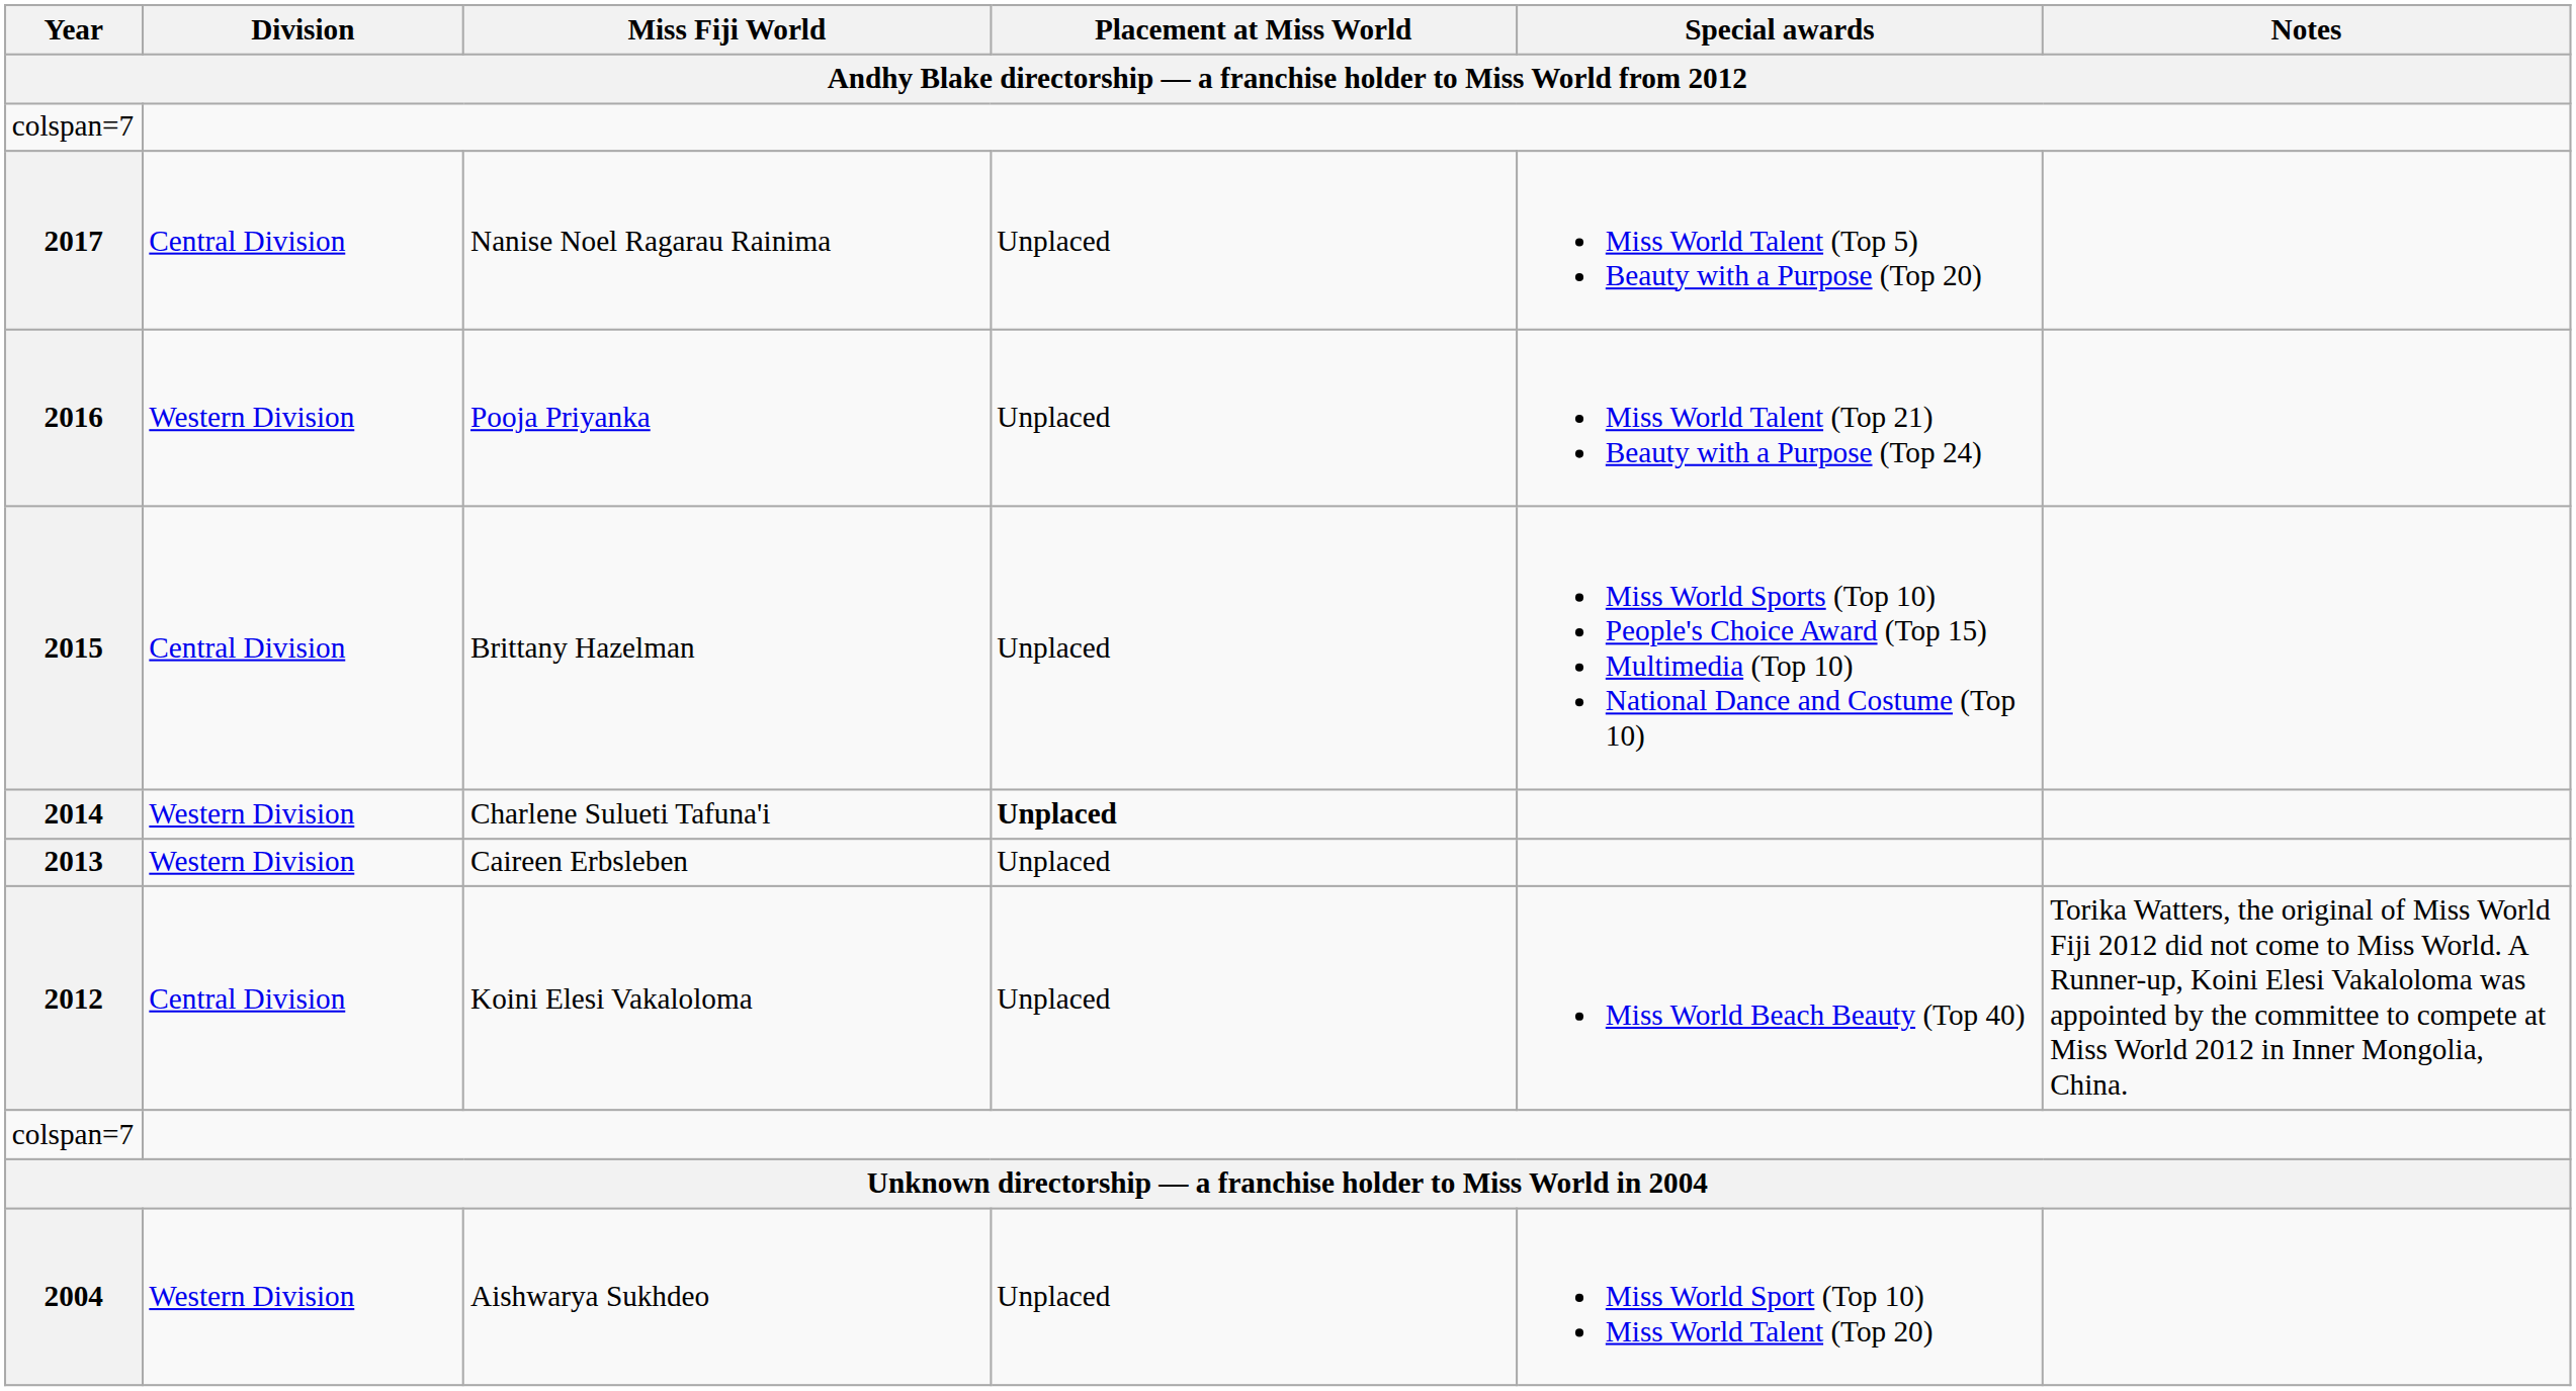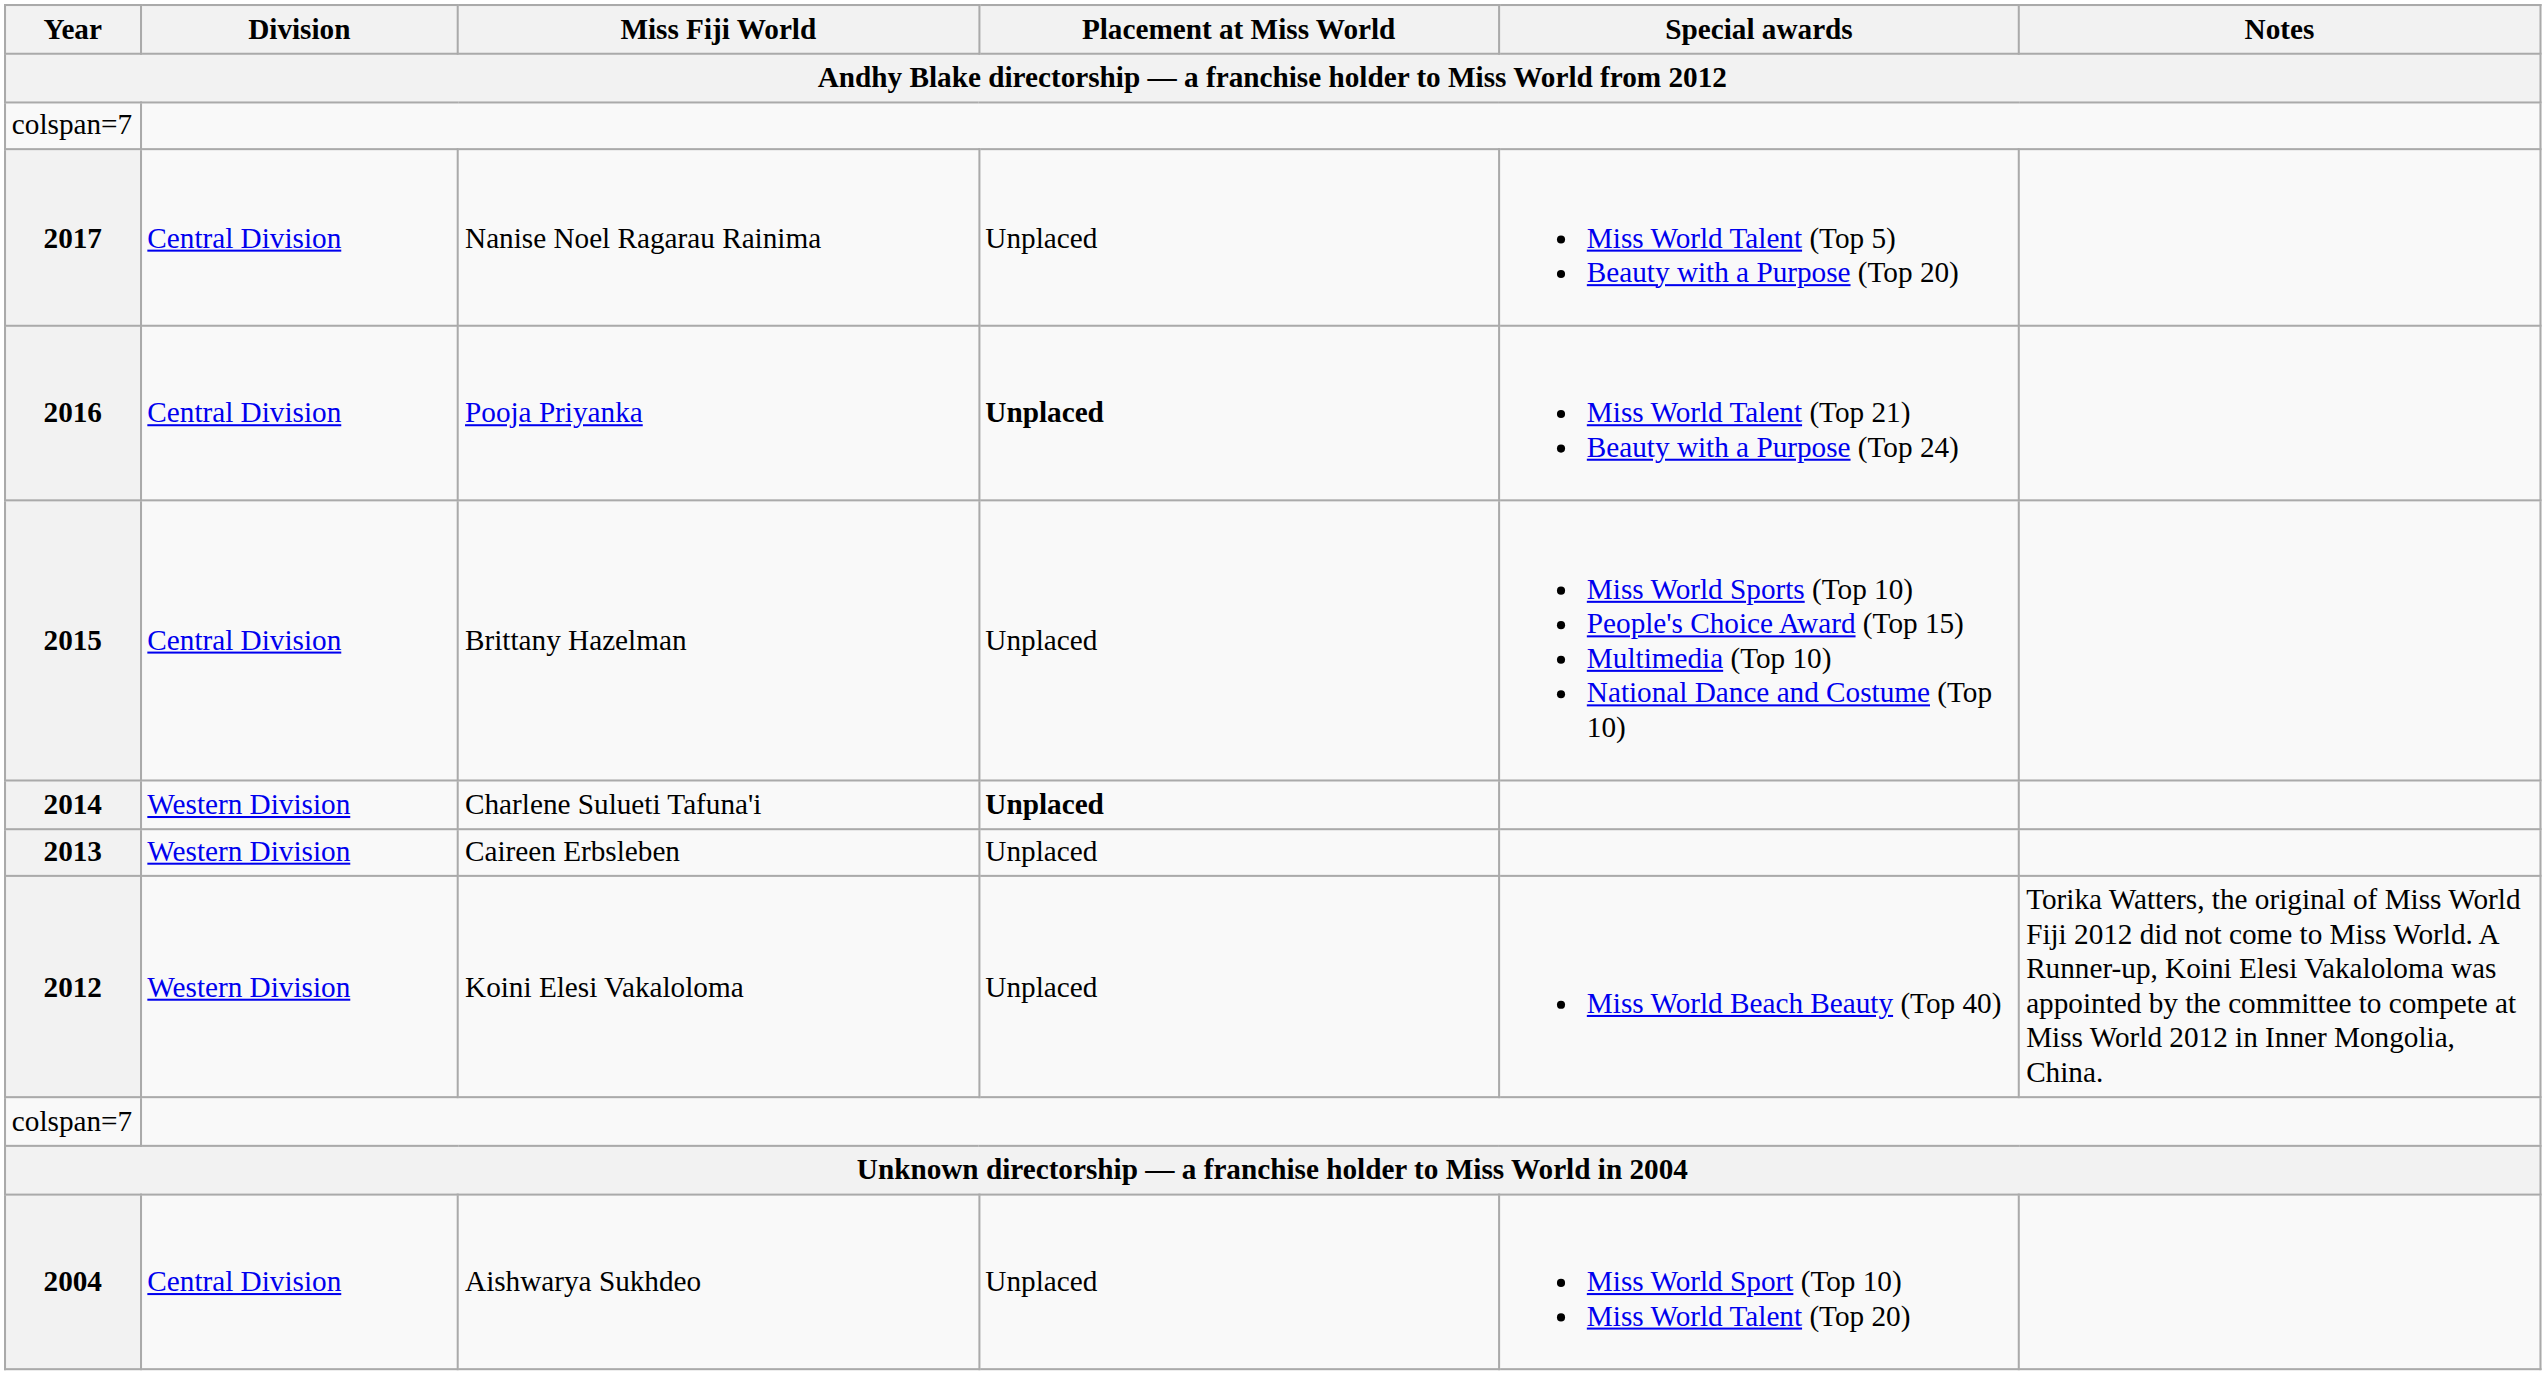2016 | Division: Western Division -> Central Division
2016 | Placement at Miss World: normal -> bold
2012 | Division: Central Division -> Western Division
2004 | Division: Western Division -> Central Division
